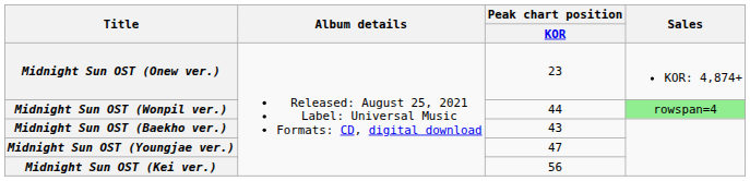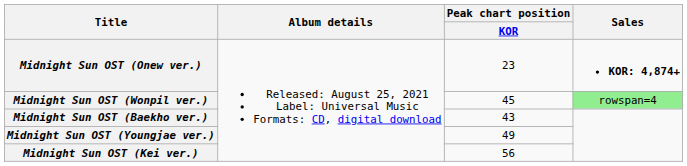Midnight Sun OST (Onew ver.) | Sales: normal -> bold
Midnight Sun OST (Wonpil ver.) | Peak chart position / KOR: 44 -> 45
Midnight Sun OST (Youngjae ver.) | Peak chart position / KOR: 47 -> 49
